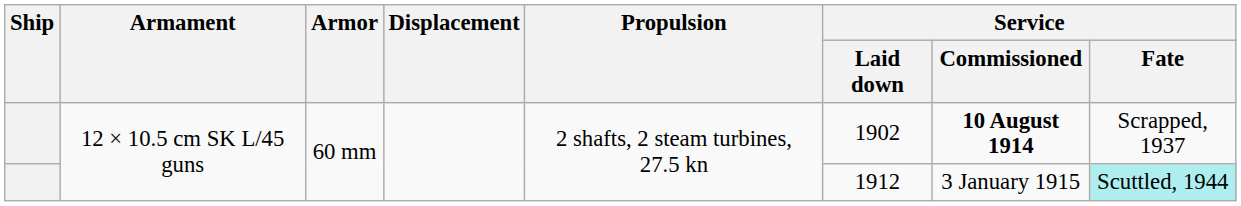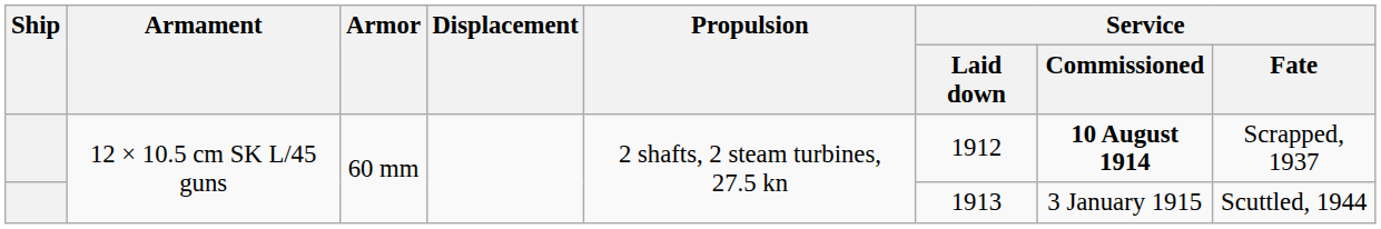row 3 | Service / Laid down: 1902 -> 1912
row 4 | Service / Laid down: 1912 -> 1913
row 4 | Service / Fate: paleturquoise background -> no background
